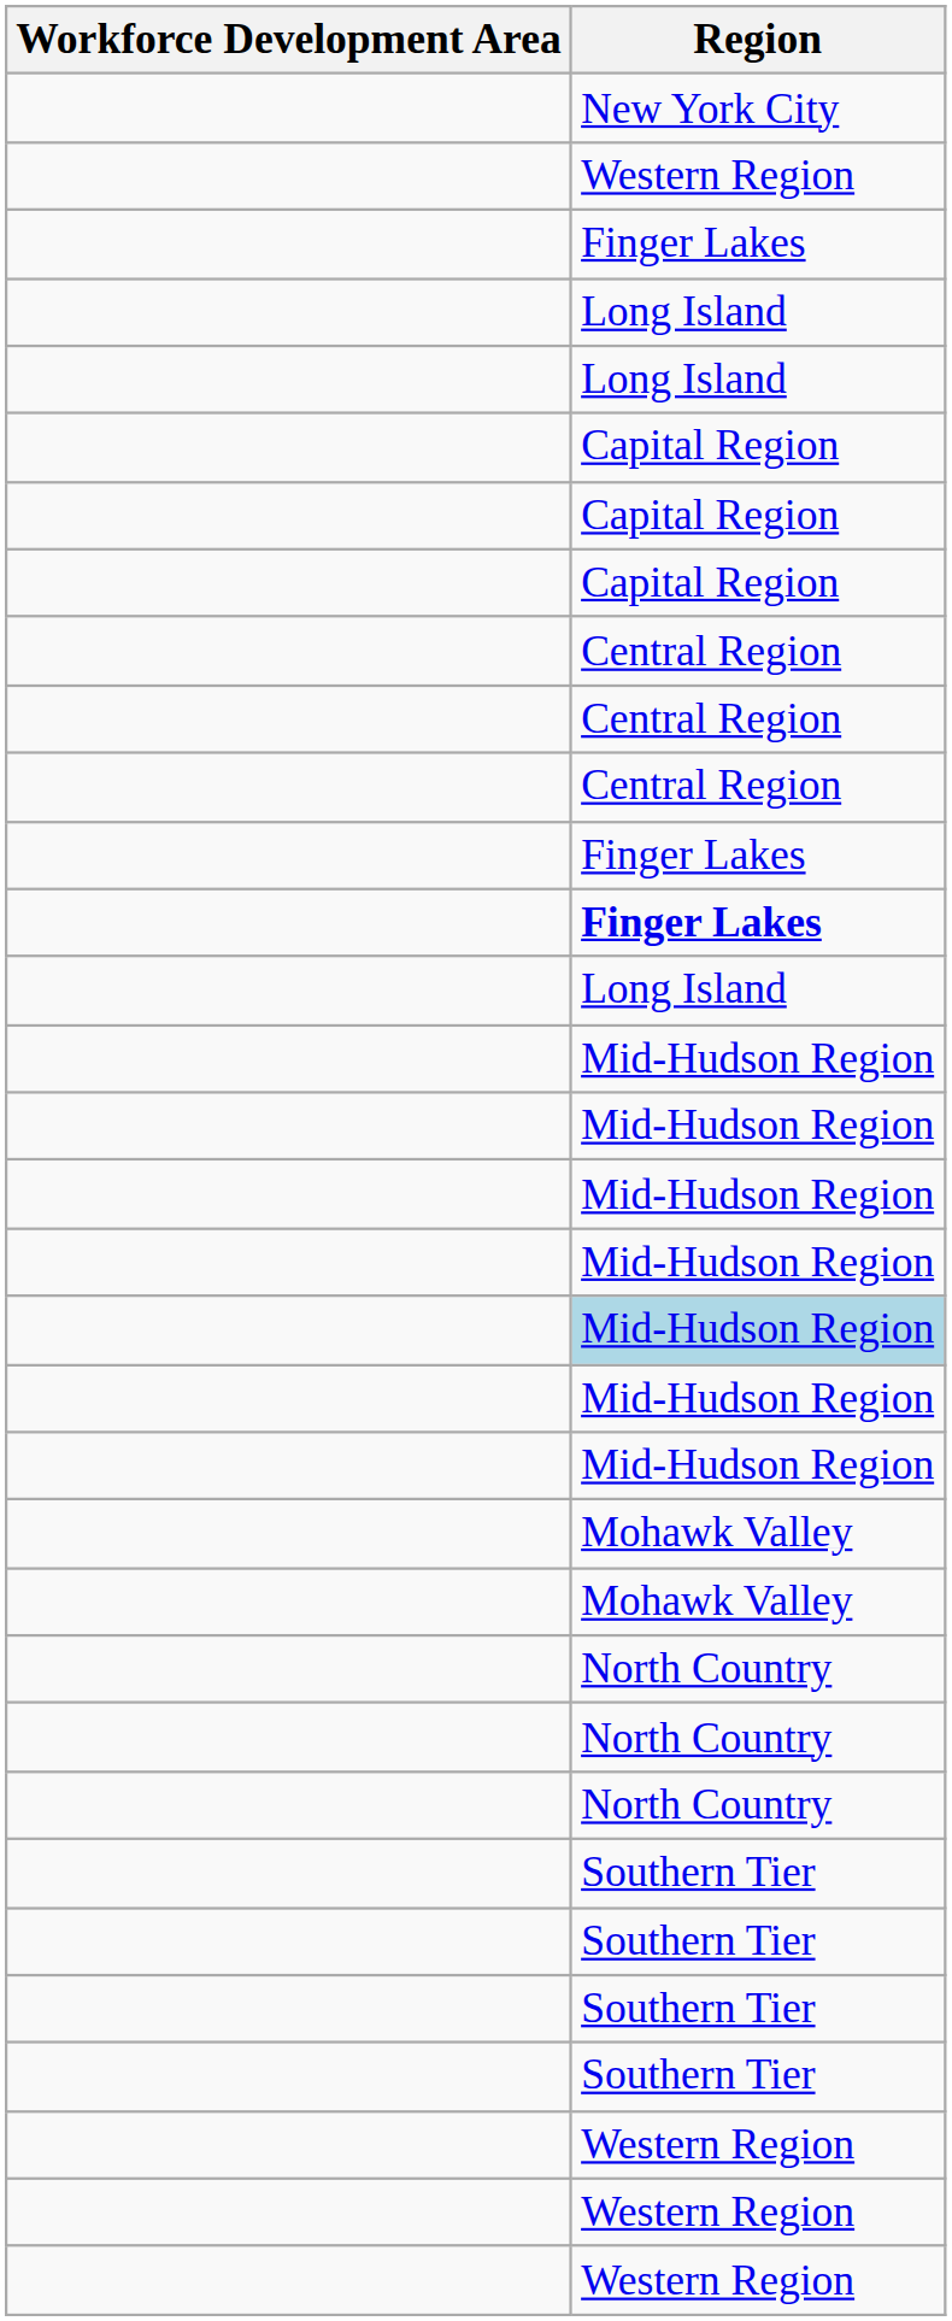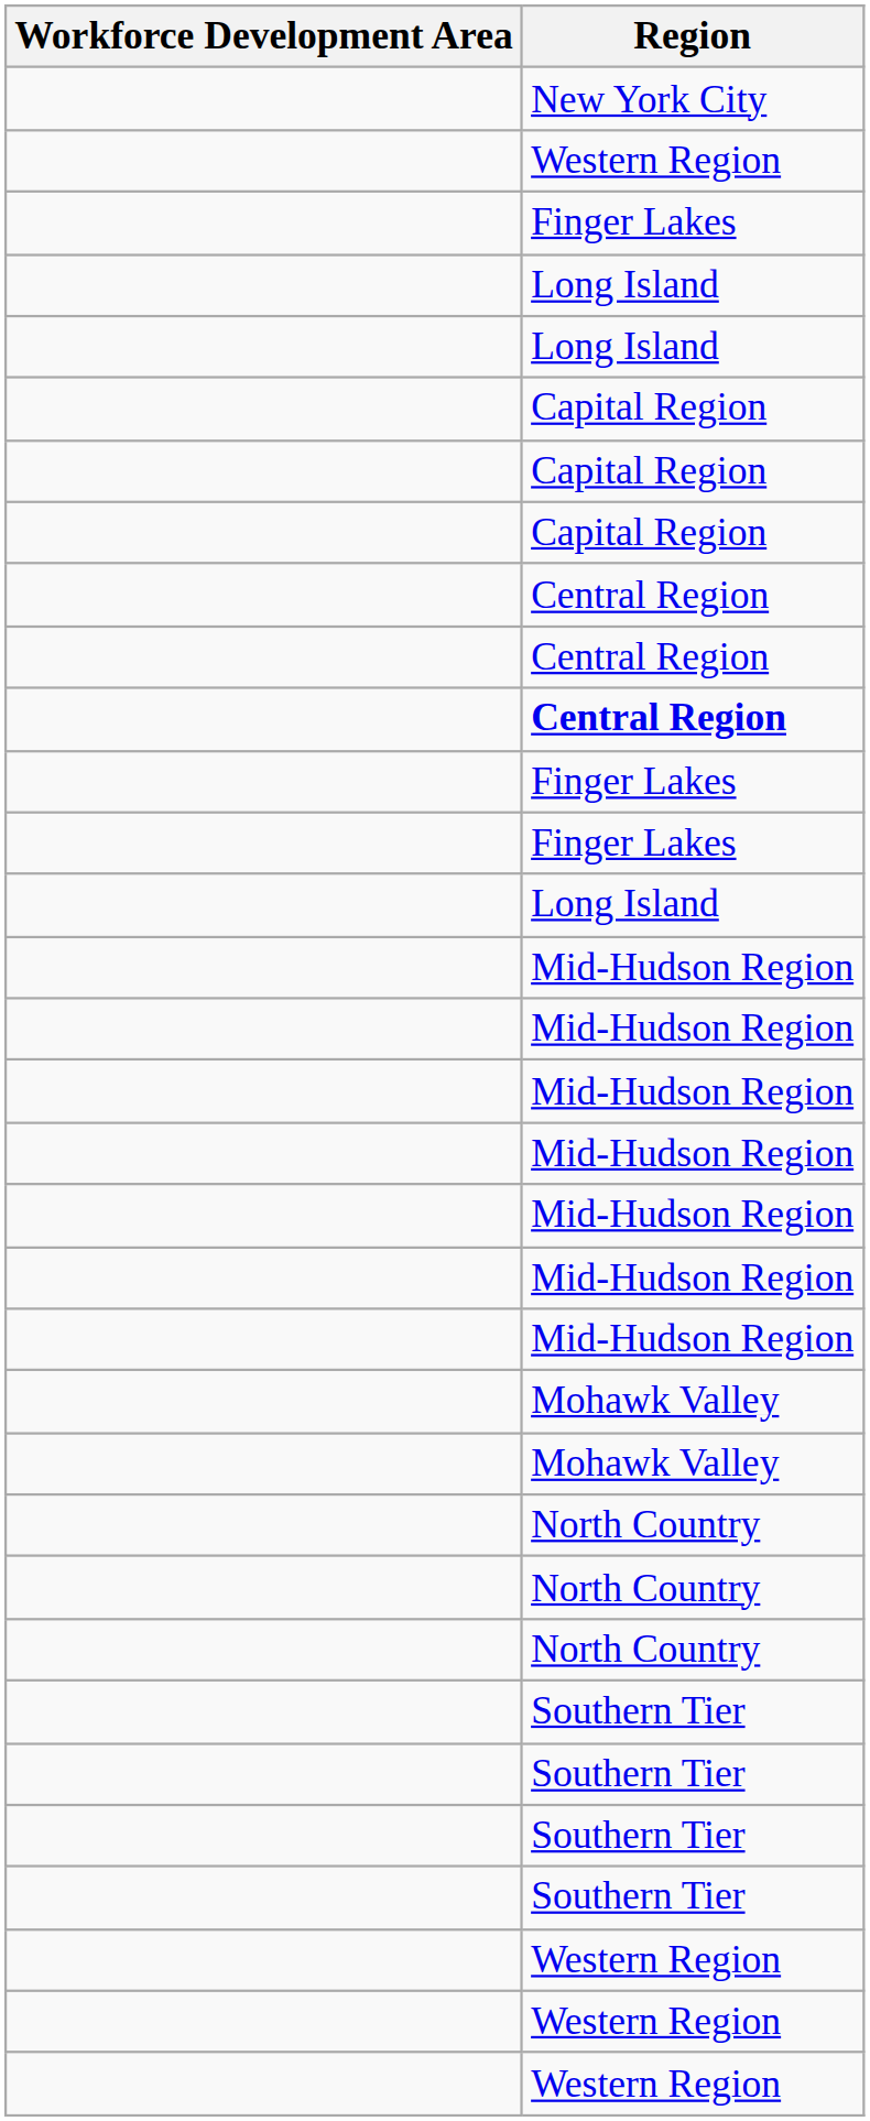row 12 | Region: normal -> bold
row 14 | Region: bold -> normal
row 20 | Region: lightblue background -> no background
